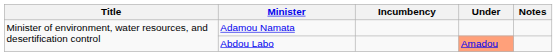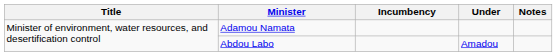Abdou Labo | Under: lightsalmon background -> no background
